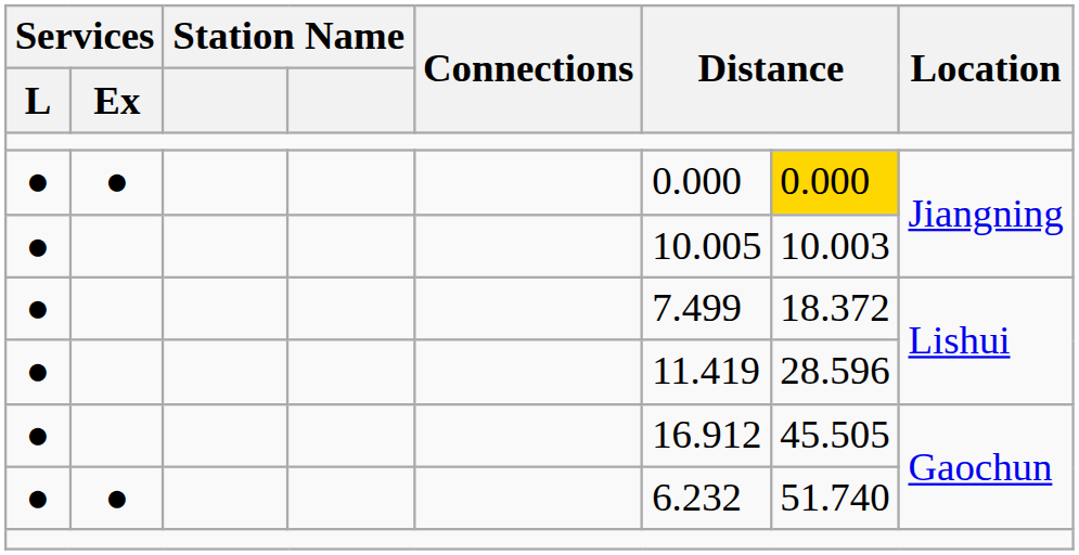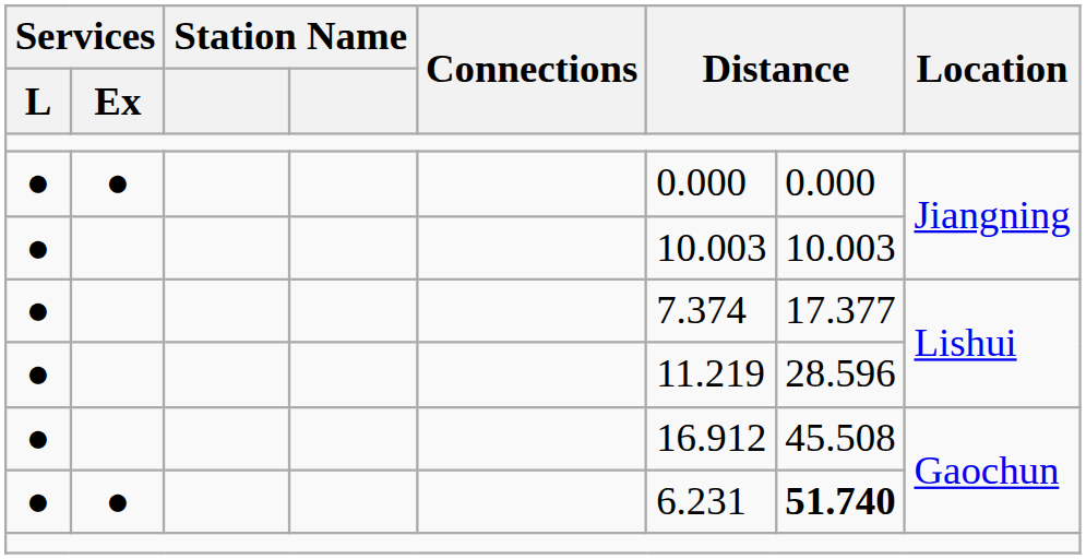row 4 | column 7: gold background -> no background
row 5 | column 6: 10.005 -> 10.003
row 6 | column 6: 7.499 -> 7.374
row 6 | column 7: 18.372 -> 17.377
row 7 | column 6: 11.419 -> 11.219
row 8 | column 7: 45.505 -> 45.508
row 9 | column 6: 6.232 -> 6.231
row 9 | column 7: normal -> bold
